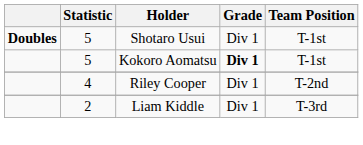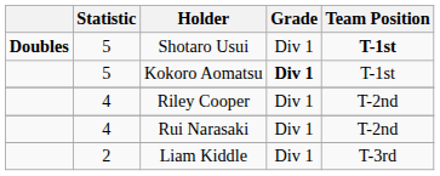Shotaro Usui | Team Position: normal -> bold
+ row: 4 | Rui Narasaki | Div 1 | T-2nd
